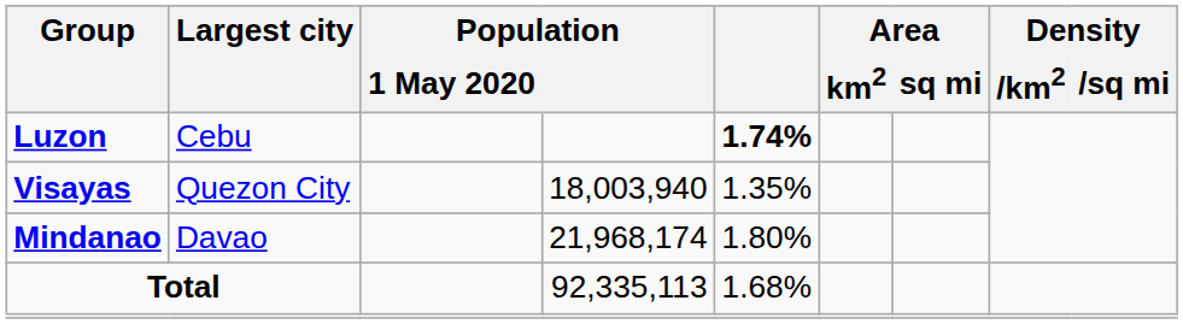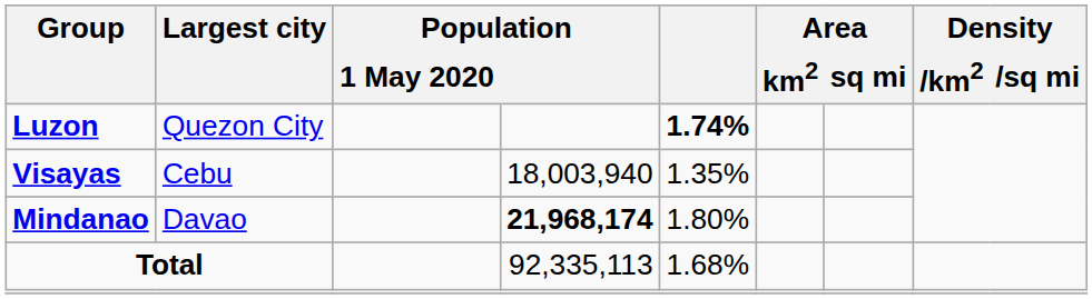Luzon | Largest city: Cebu -> Quezon City
Visayas | Largest city: Quezon City -> Cebu
Mindanao | Population: normal -> bold
